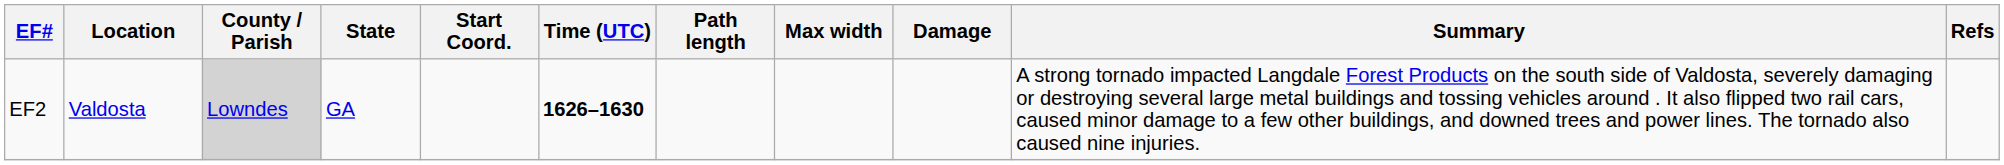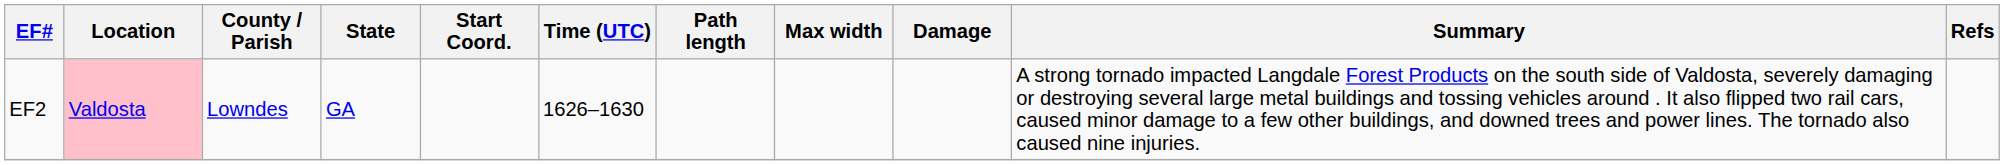EF2 | Location: no background -> pink background
EF2 | County / Parish: lightgrey background -> no background
EF2 | Time (UTC): bold -> normal
